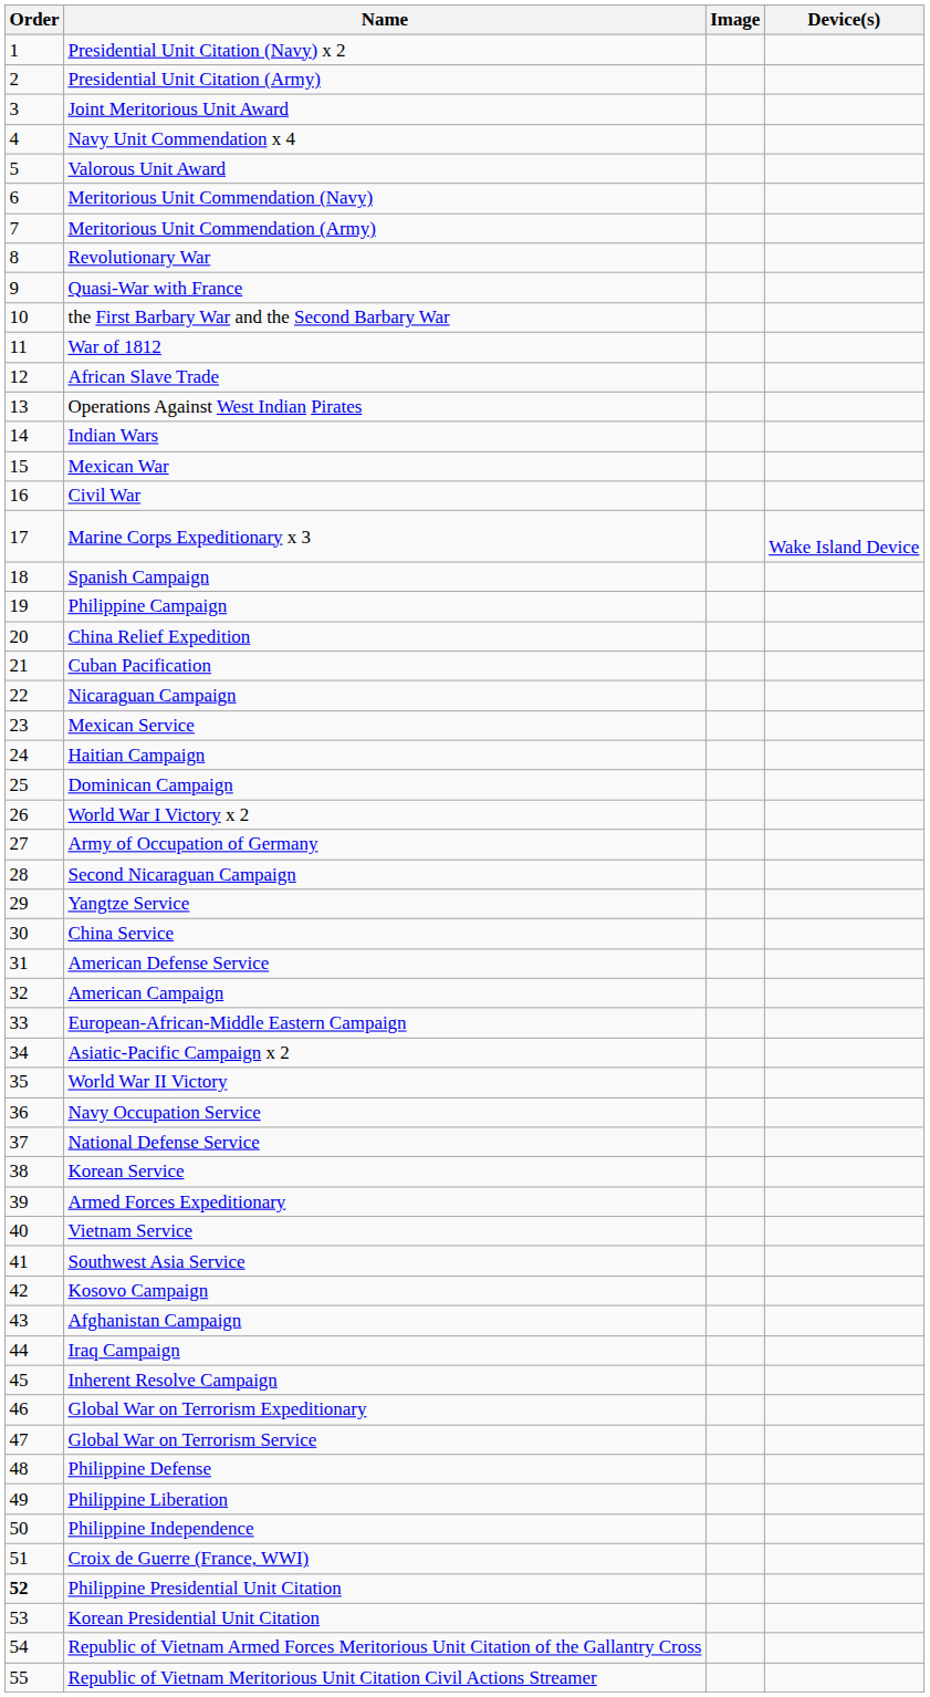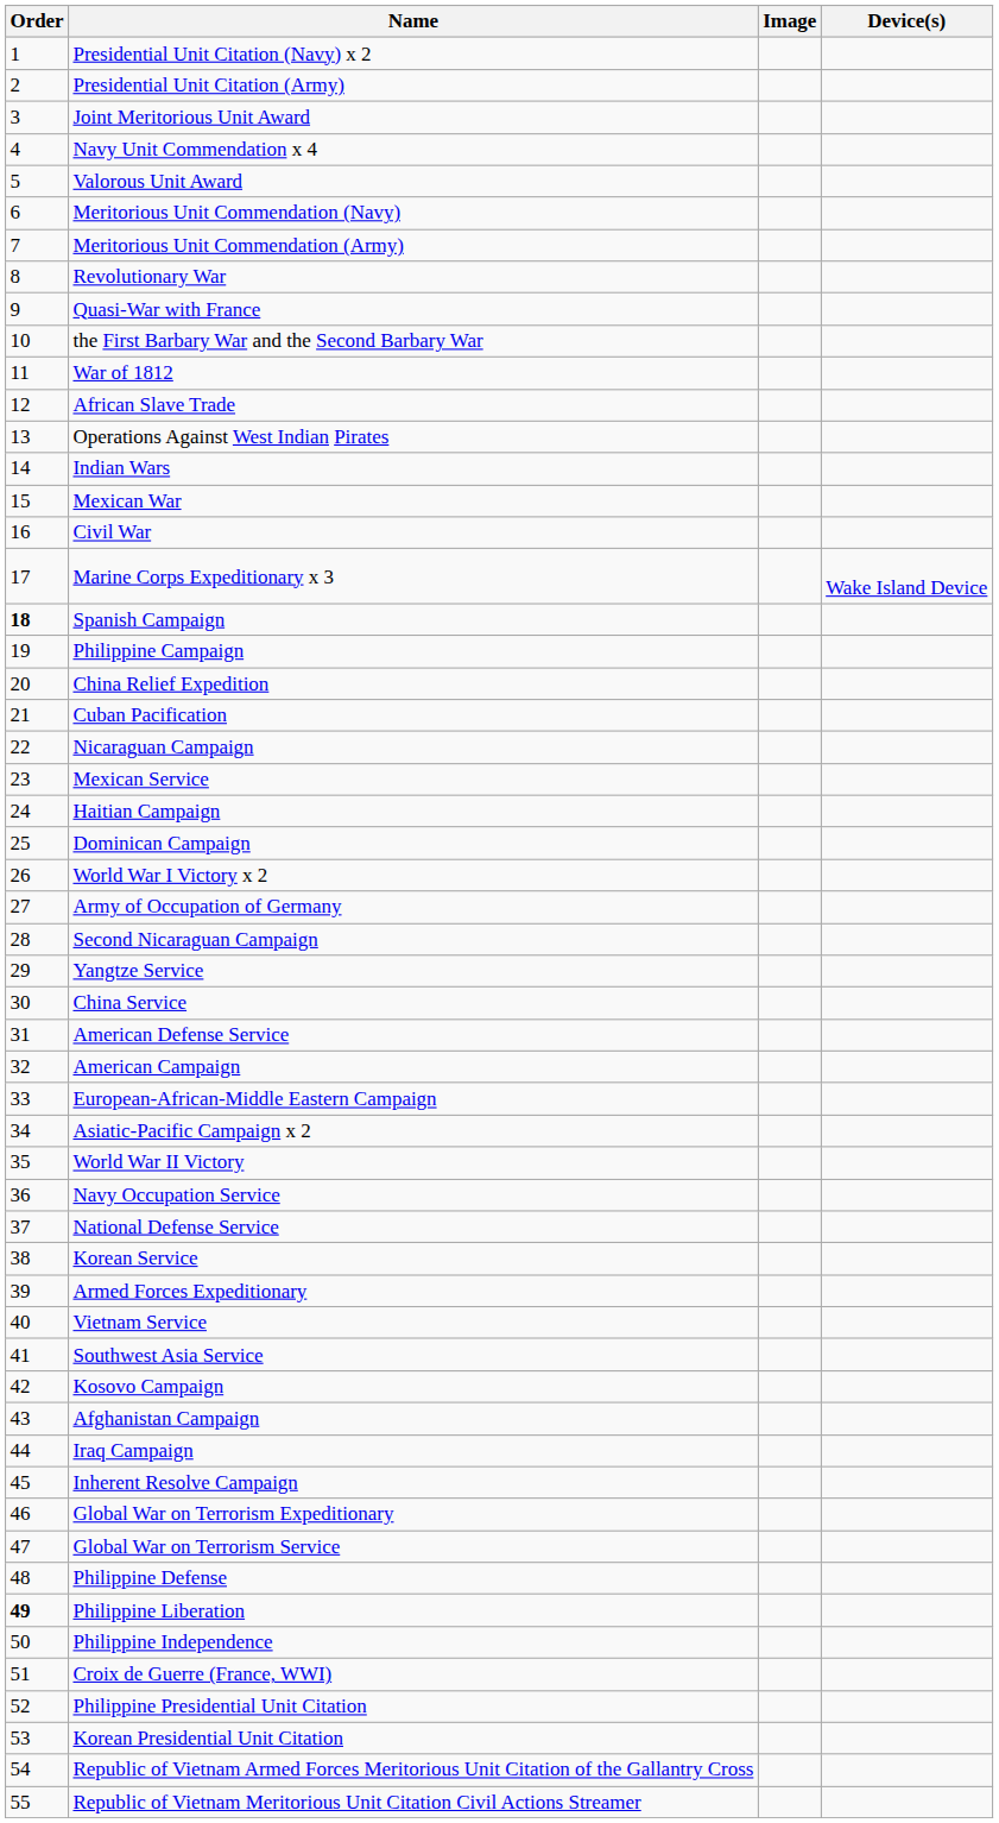Spanish Campaign | Order: normal -> bold
Philippine Liberation | Order: normal -> bold
Philippine Presidential Unit Citation | Order: bold -> normal
